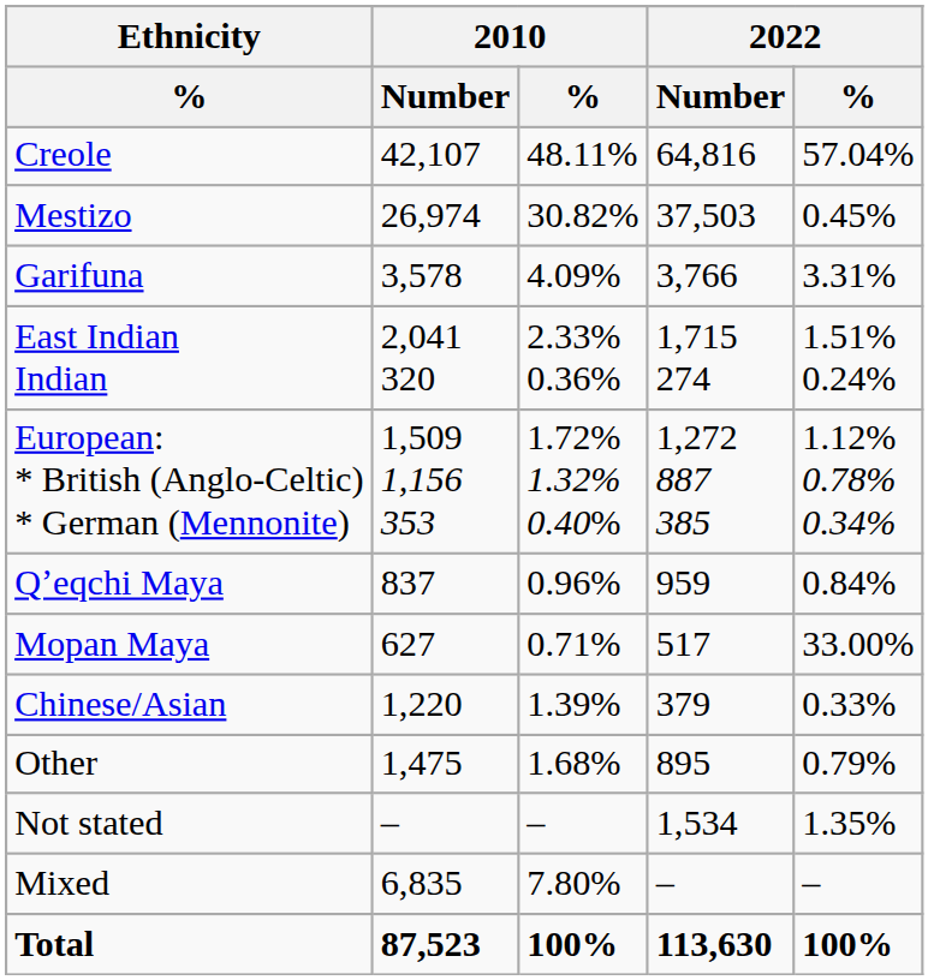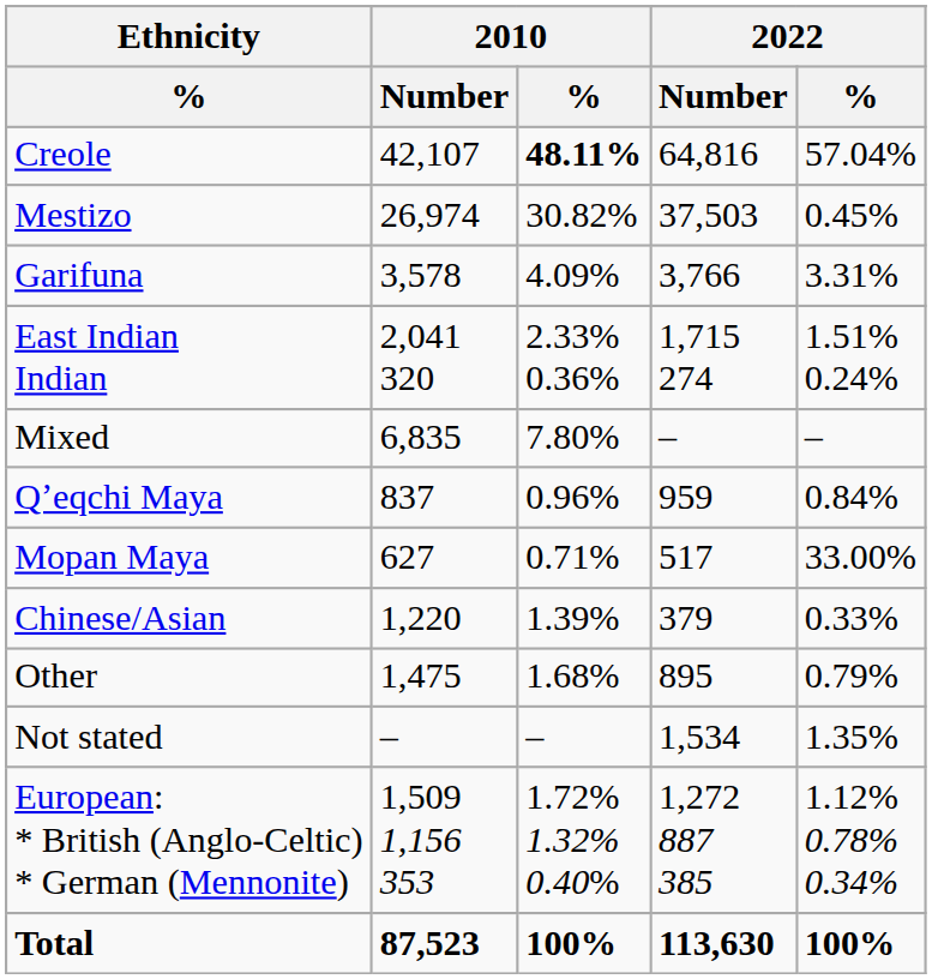Creole | 2010 / %: normal -> bold
rows swapped: European: * British (Anglo-Celtic) * German (Mennonite) <-> Mixed
